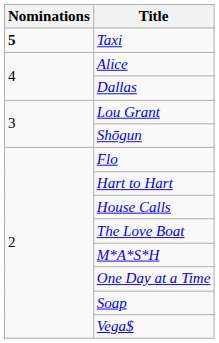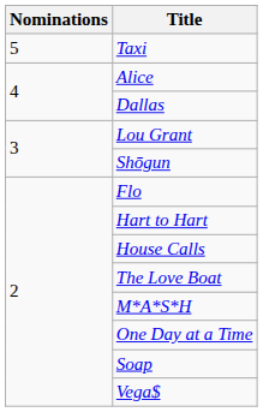Taxi | Nominations: bold -> normal
